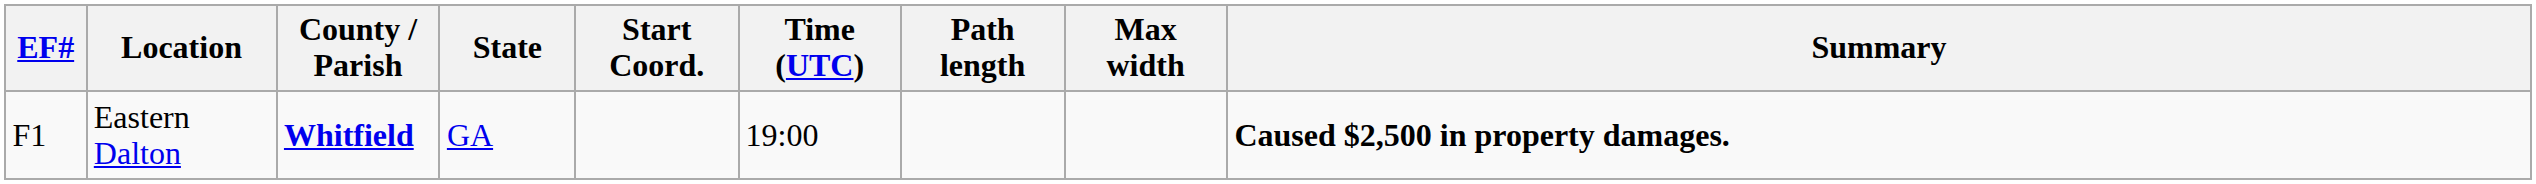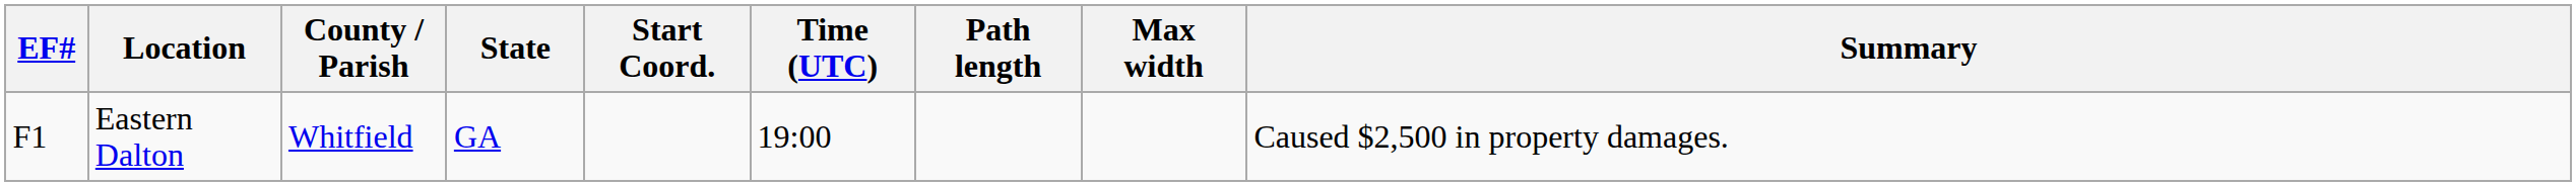Eastern Dalton | County / Parish: bold -> normal
Eastern Dalton | Summary: bold -> normal
